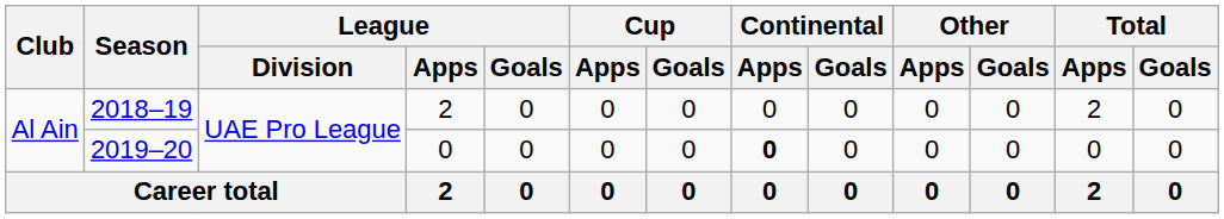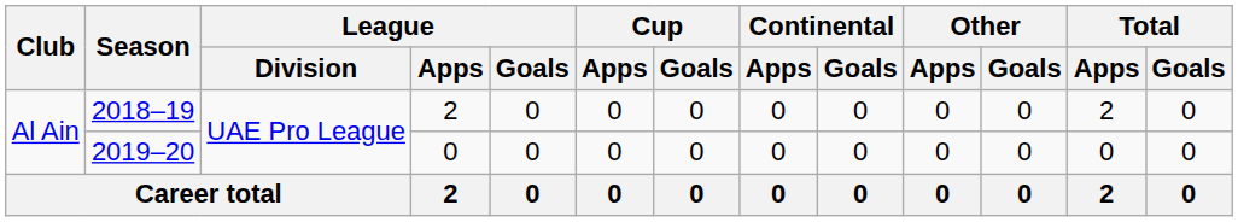2019–20 | Continental / Apps: bold -> normal
